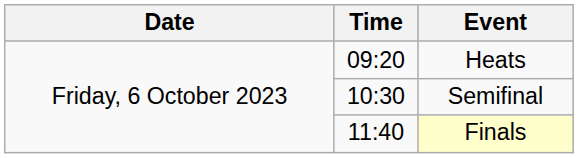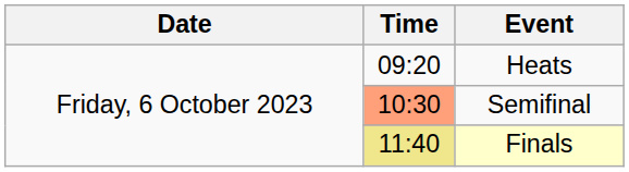Semifinal | Time: no background -> lightsalmon background
Finals | Time: no background -> khaki background
